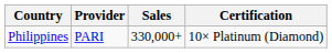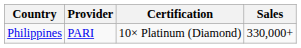columns swapped: Certification <-> Sales
